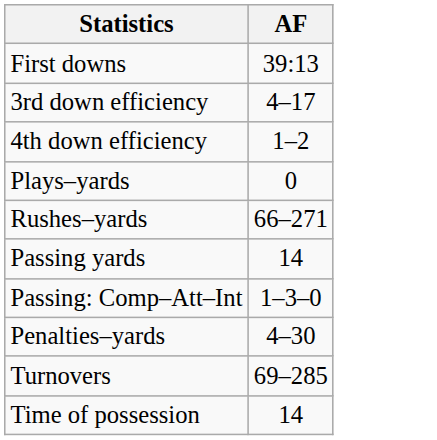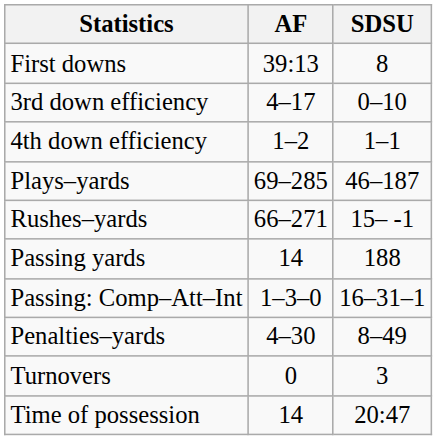+ column: SDSU | 8 | 0–10 | 1–1 | 46–187 | 15– -1 | 188 | 16–31–1 | 8–49 | 3 | 20:47
Plays–yards | AF: 0 -> 69–285
Turnovers | AF: 69–285 -> 0
